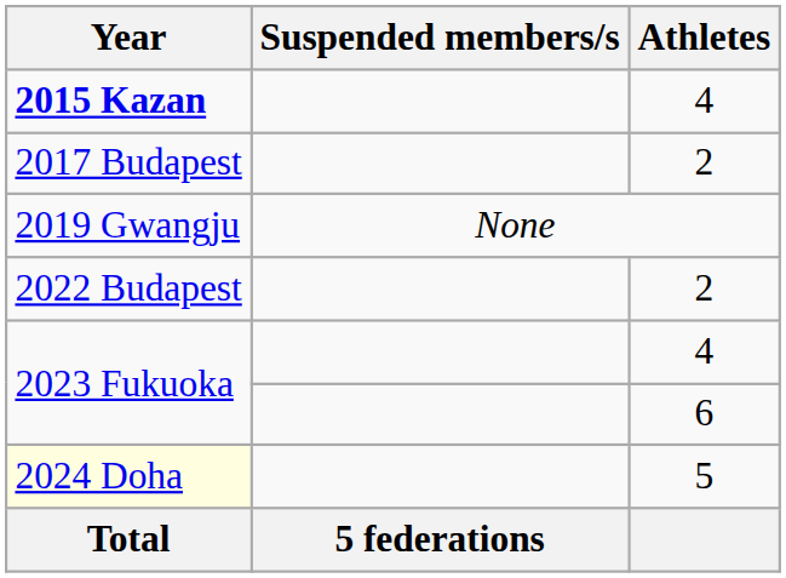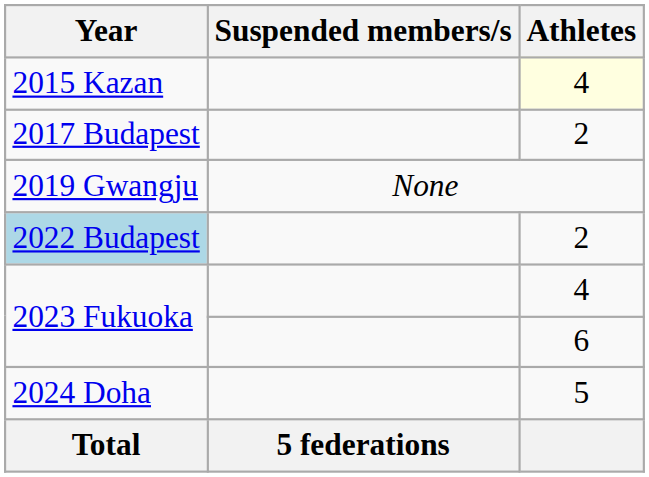2015 Kazan | Year: bold -> normal
2015 Kazan | Athletes: no background -> lightyellow background
2022 Budapest | Year: no background -> lightblue background
2024 Doha | Year: lightyellow background -> no background
